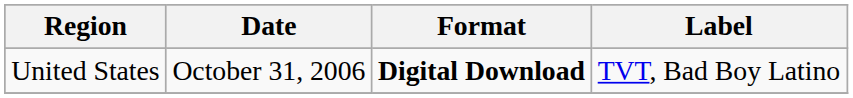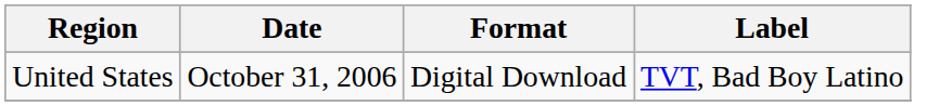United States | Format: bold -> normal
